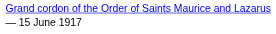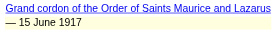— 15 June 1917 | column 1: no background -> lightyellow background
